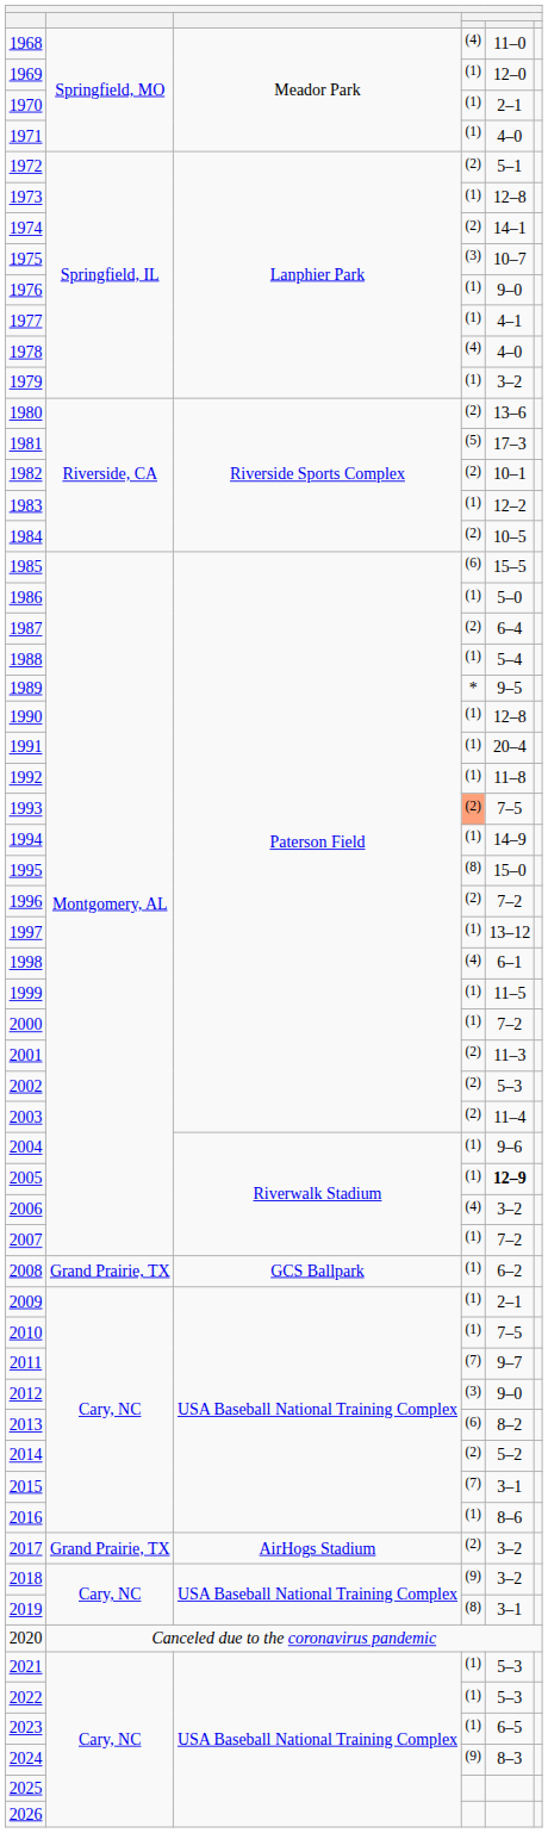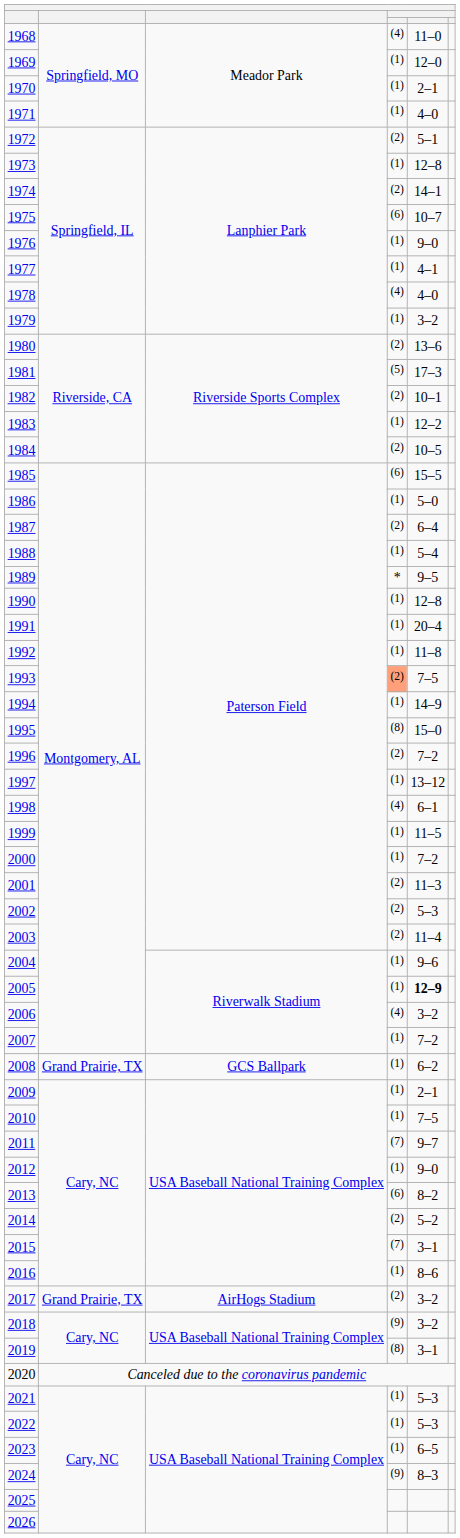1975 | column 4: (3) -> (6)
2012 | column 4: (3) -> (1)
